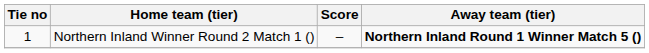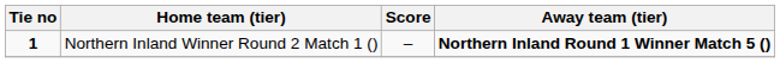Northern Inland Winner Round 2 Match 1 () | Tie no: normal -> bold
